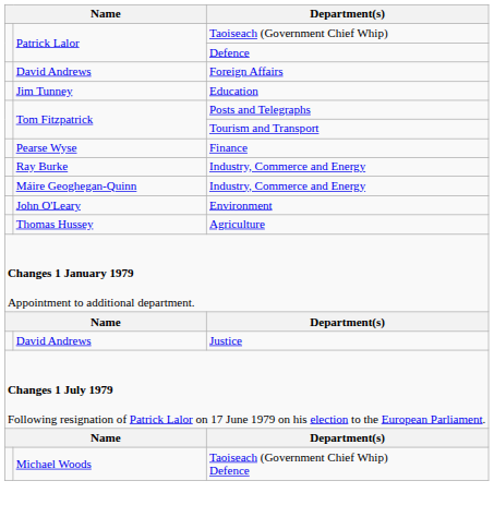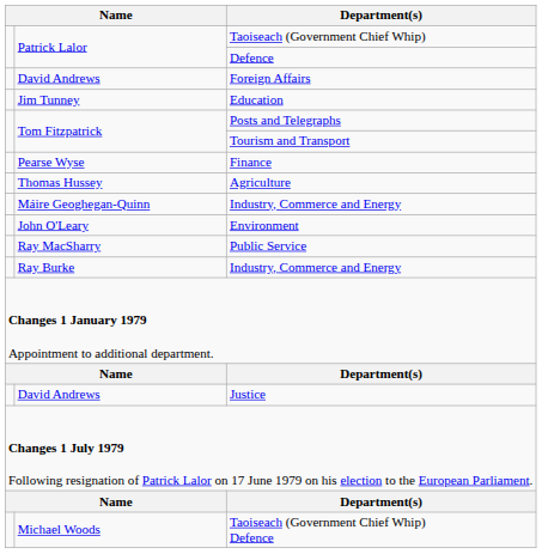rows swapped: Agriculture <-> Ray Burke / Industry, Commerce and Energy
+ row: Ray MacSharry | Public Service
